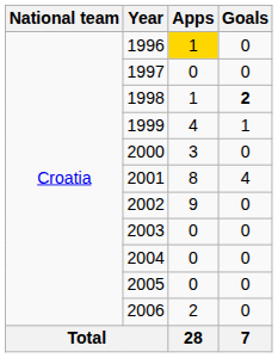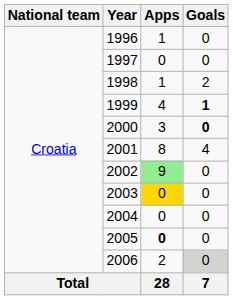1996 | Apps: gold background -> no background
1998 | Goals: bold -> normal
1999 | Goals: normal -> bold
2000 | Goals: normal -> bold
2002 | Apps: no background -> lightgreen background
2003 | Apps: no background -> gold background
2005 | Apps: normal -> bold
2006 | Goals: no background -> lightgrey background
